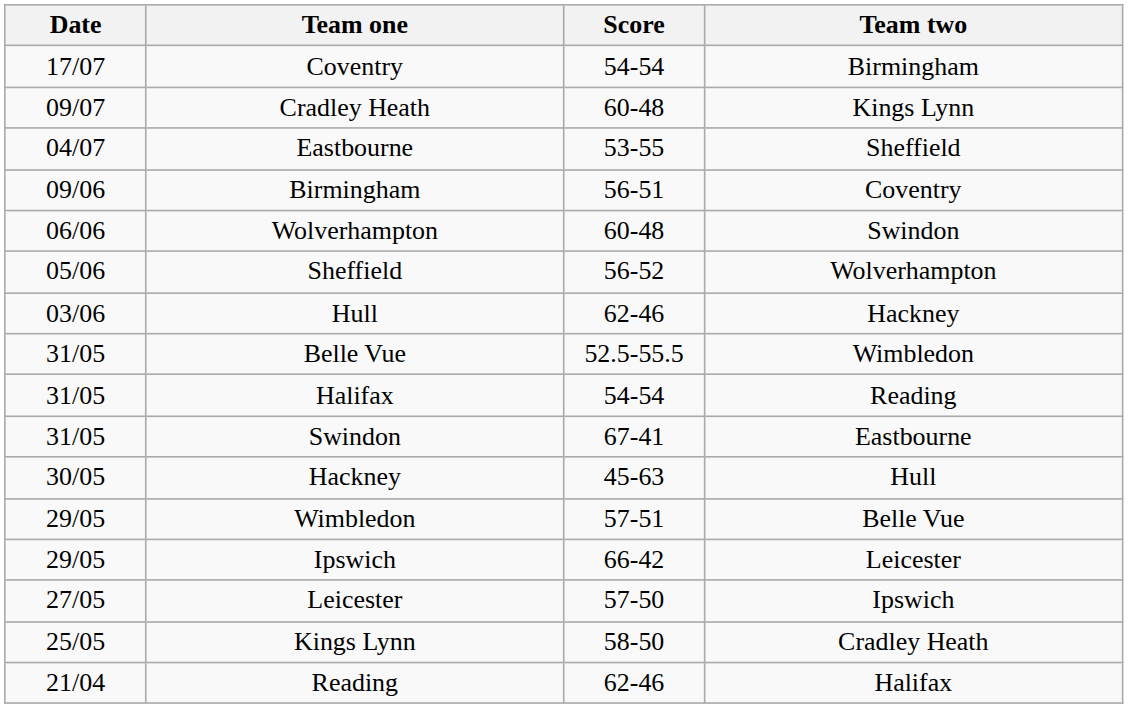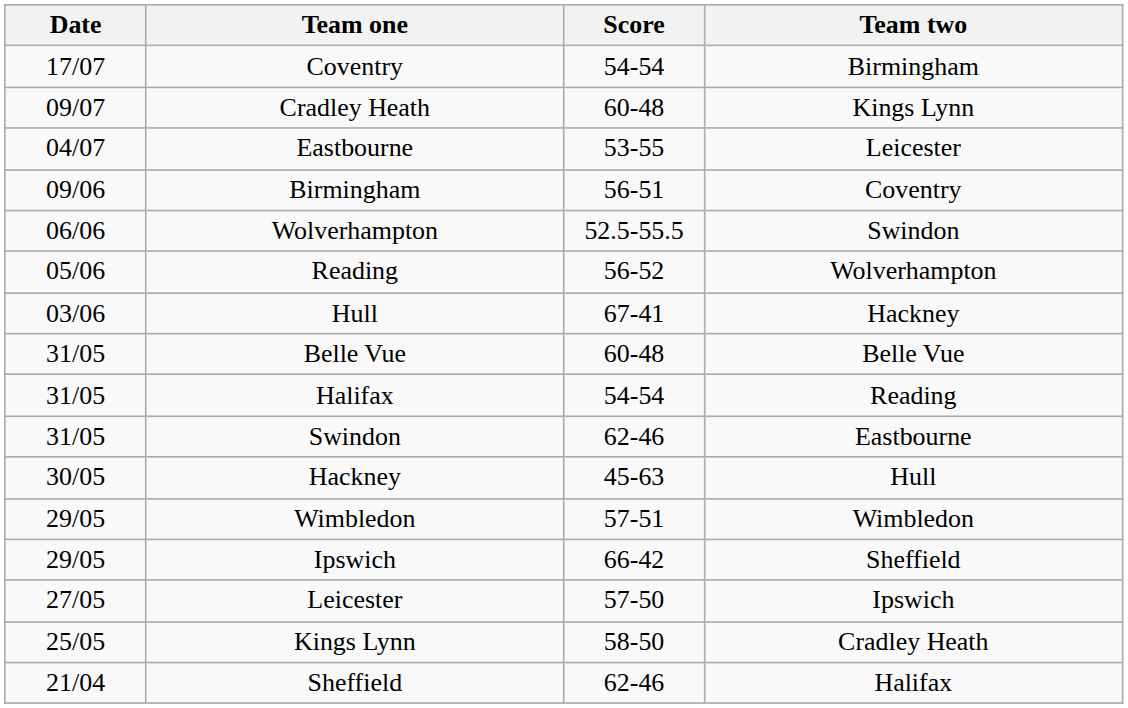row 4 | Team two: Sheffield -> Leicester
row 6 | Score: 60-48 -> 52.5-55.5
row 7 | Team one: Sheffield -> Reading
row 8 | Score: 62-46 -> 67-41
row 9 | Score: 52.5-55.5 -> 60-48
row 9 | Team two: Wimbledon -> Belle Vue
row 11 | Score: 67-41 -> 62-46
row 13 | Team two: Belle Vue -> Wimbledon
row 14 | Team two: Leicester -> Sheffield
row 17 | Team one: Reading -> Sheffield
